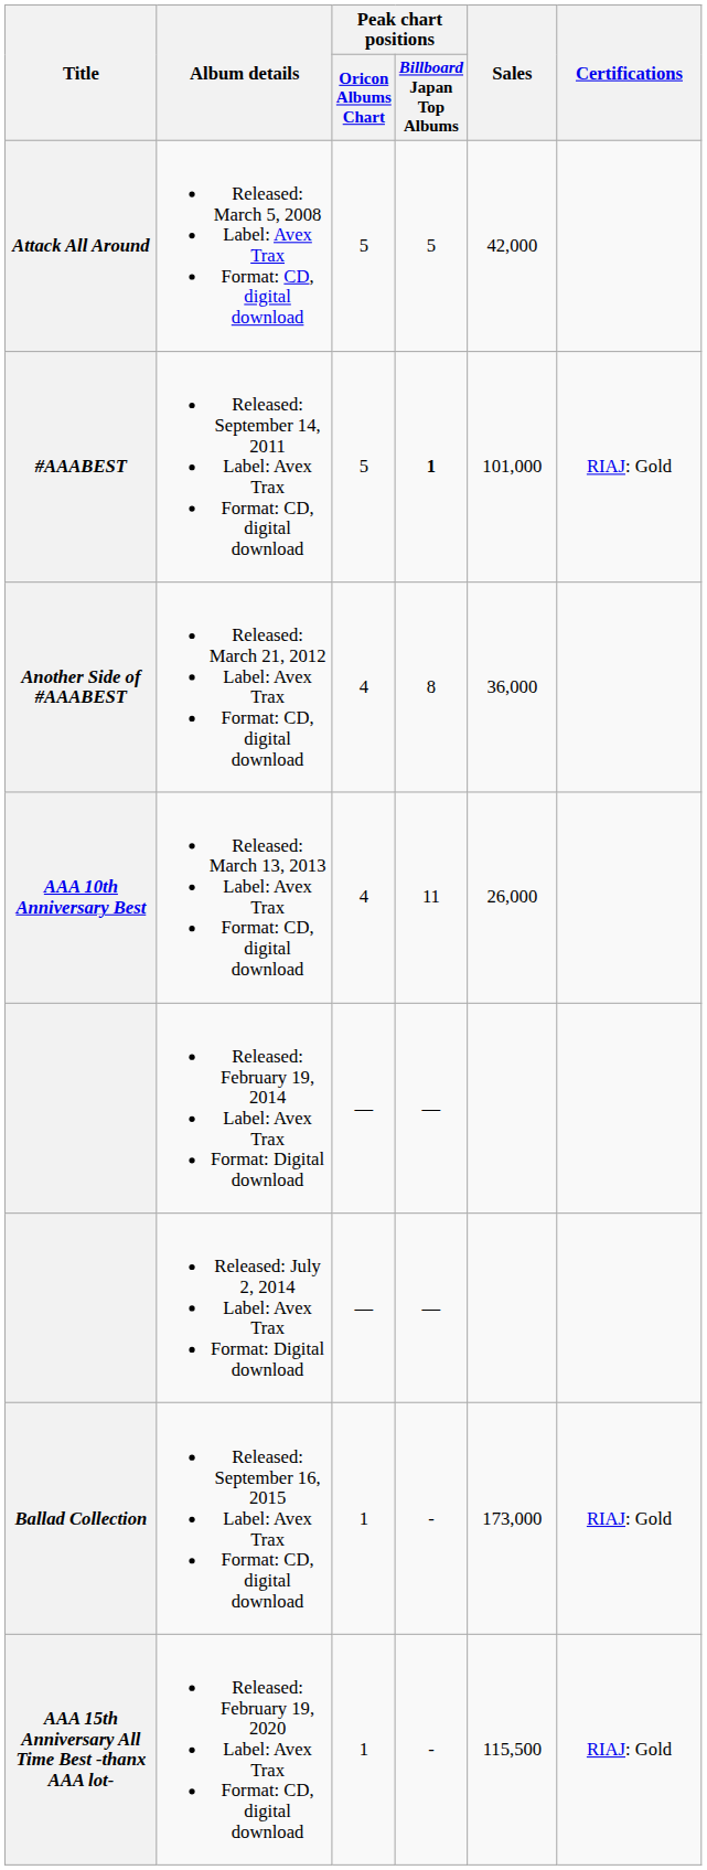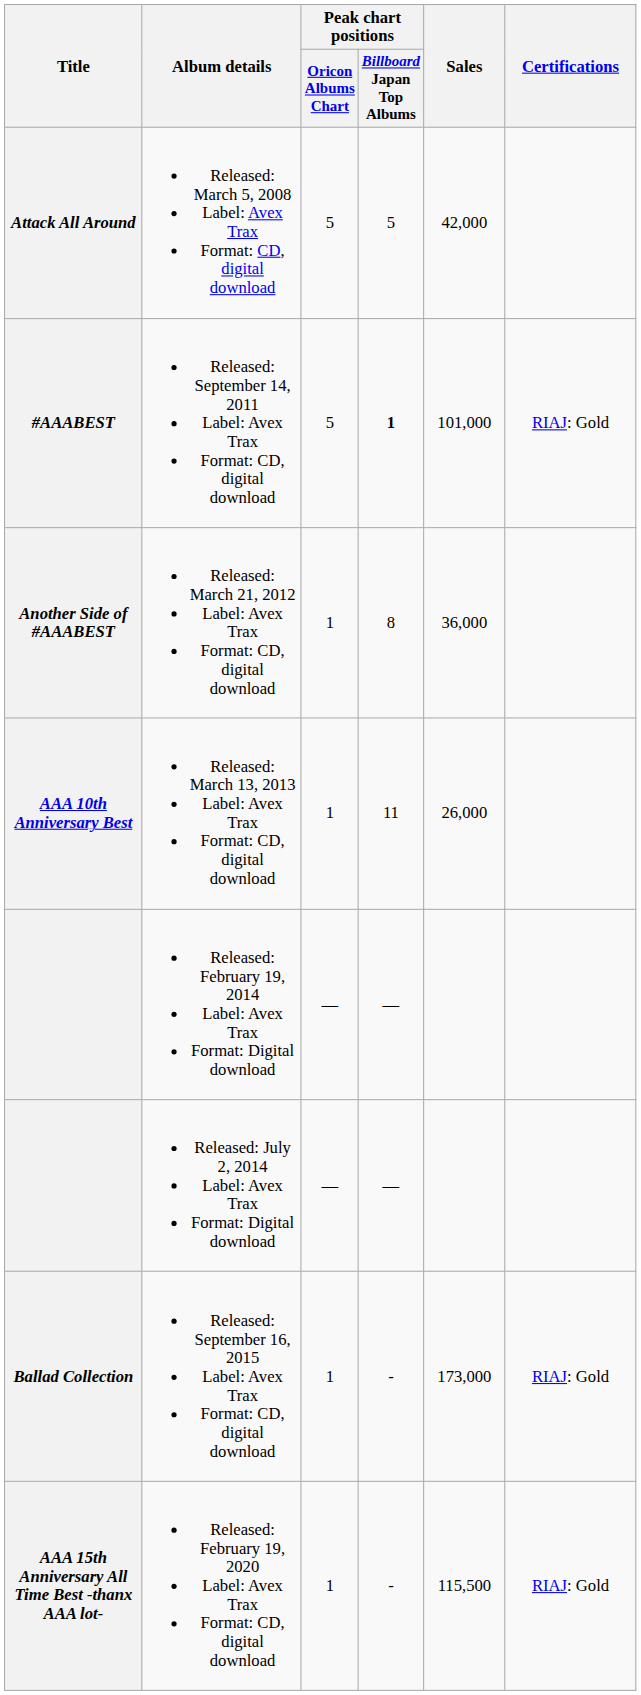row 5 | Peak chart positions / Oricon Albums Chart: 4 -> 1
row 6 | Peak chart positions / Oricon Albums Chart: 4 -> 1
